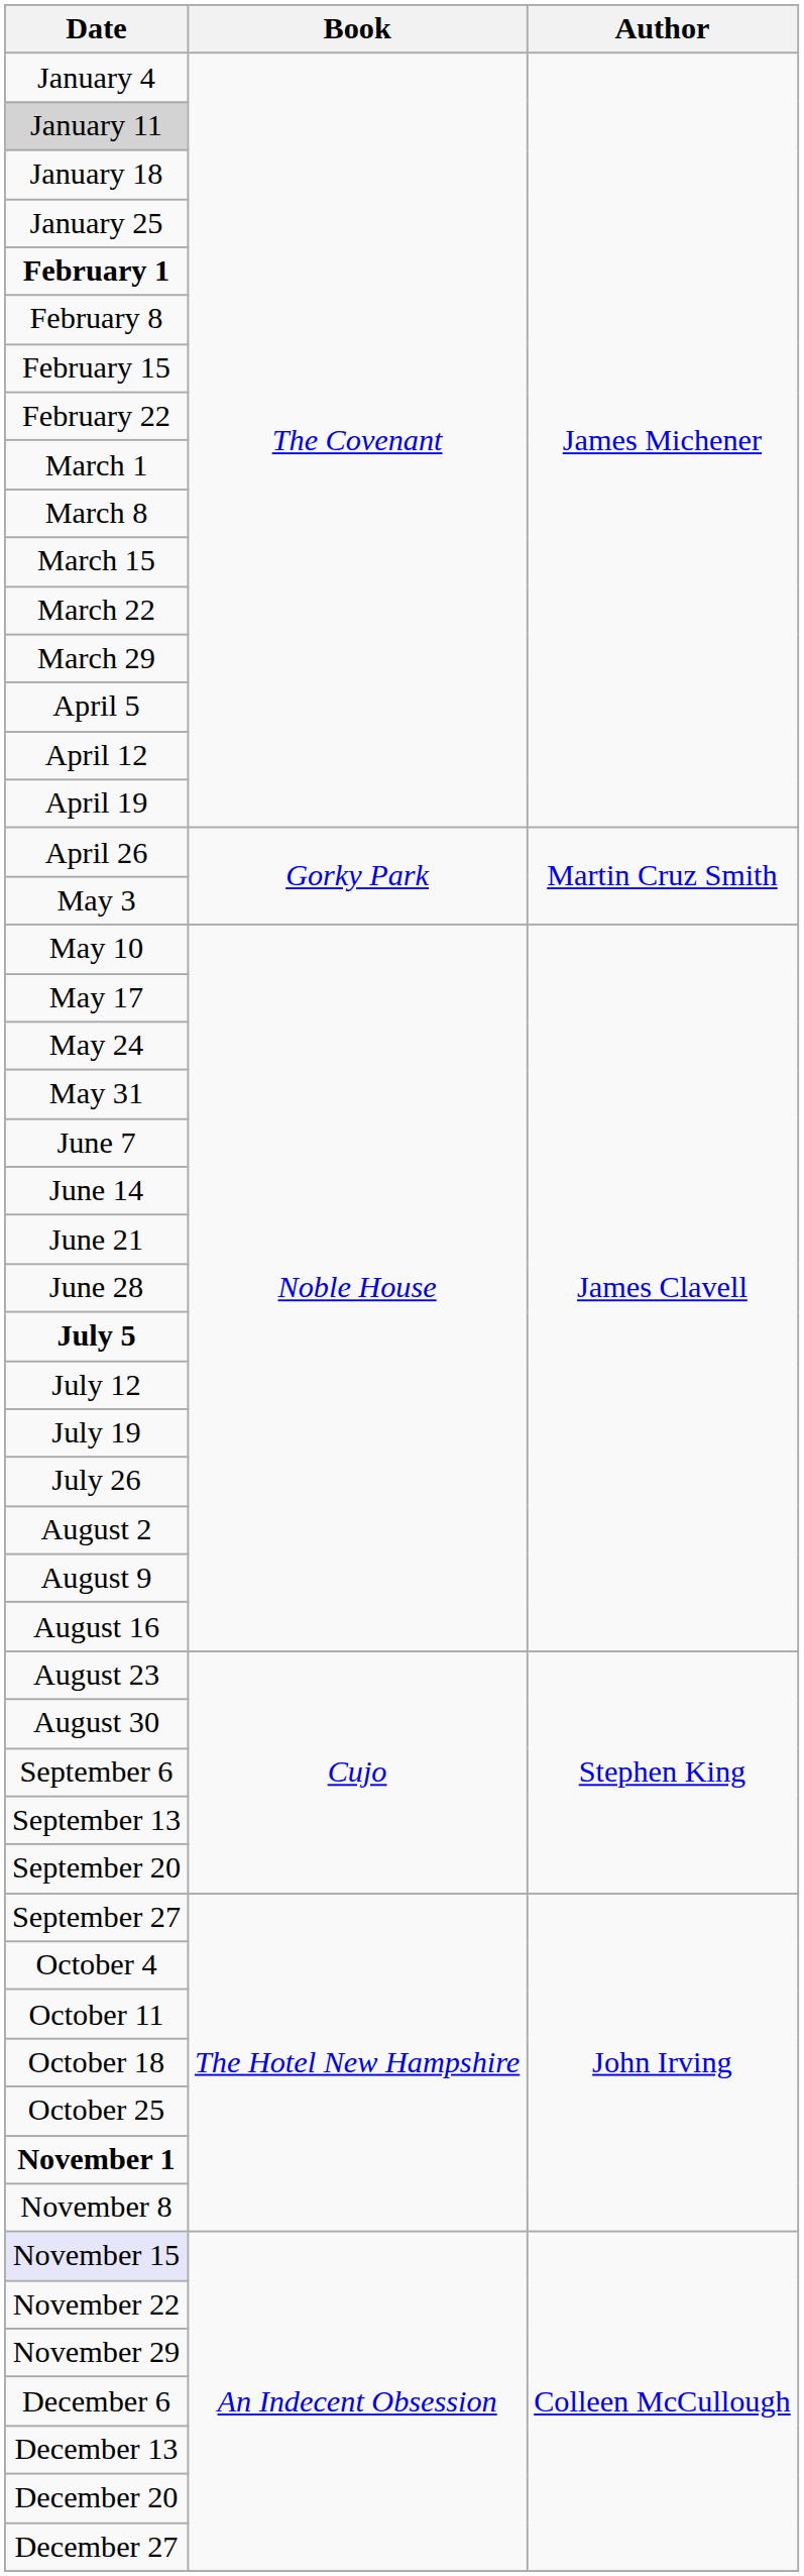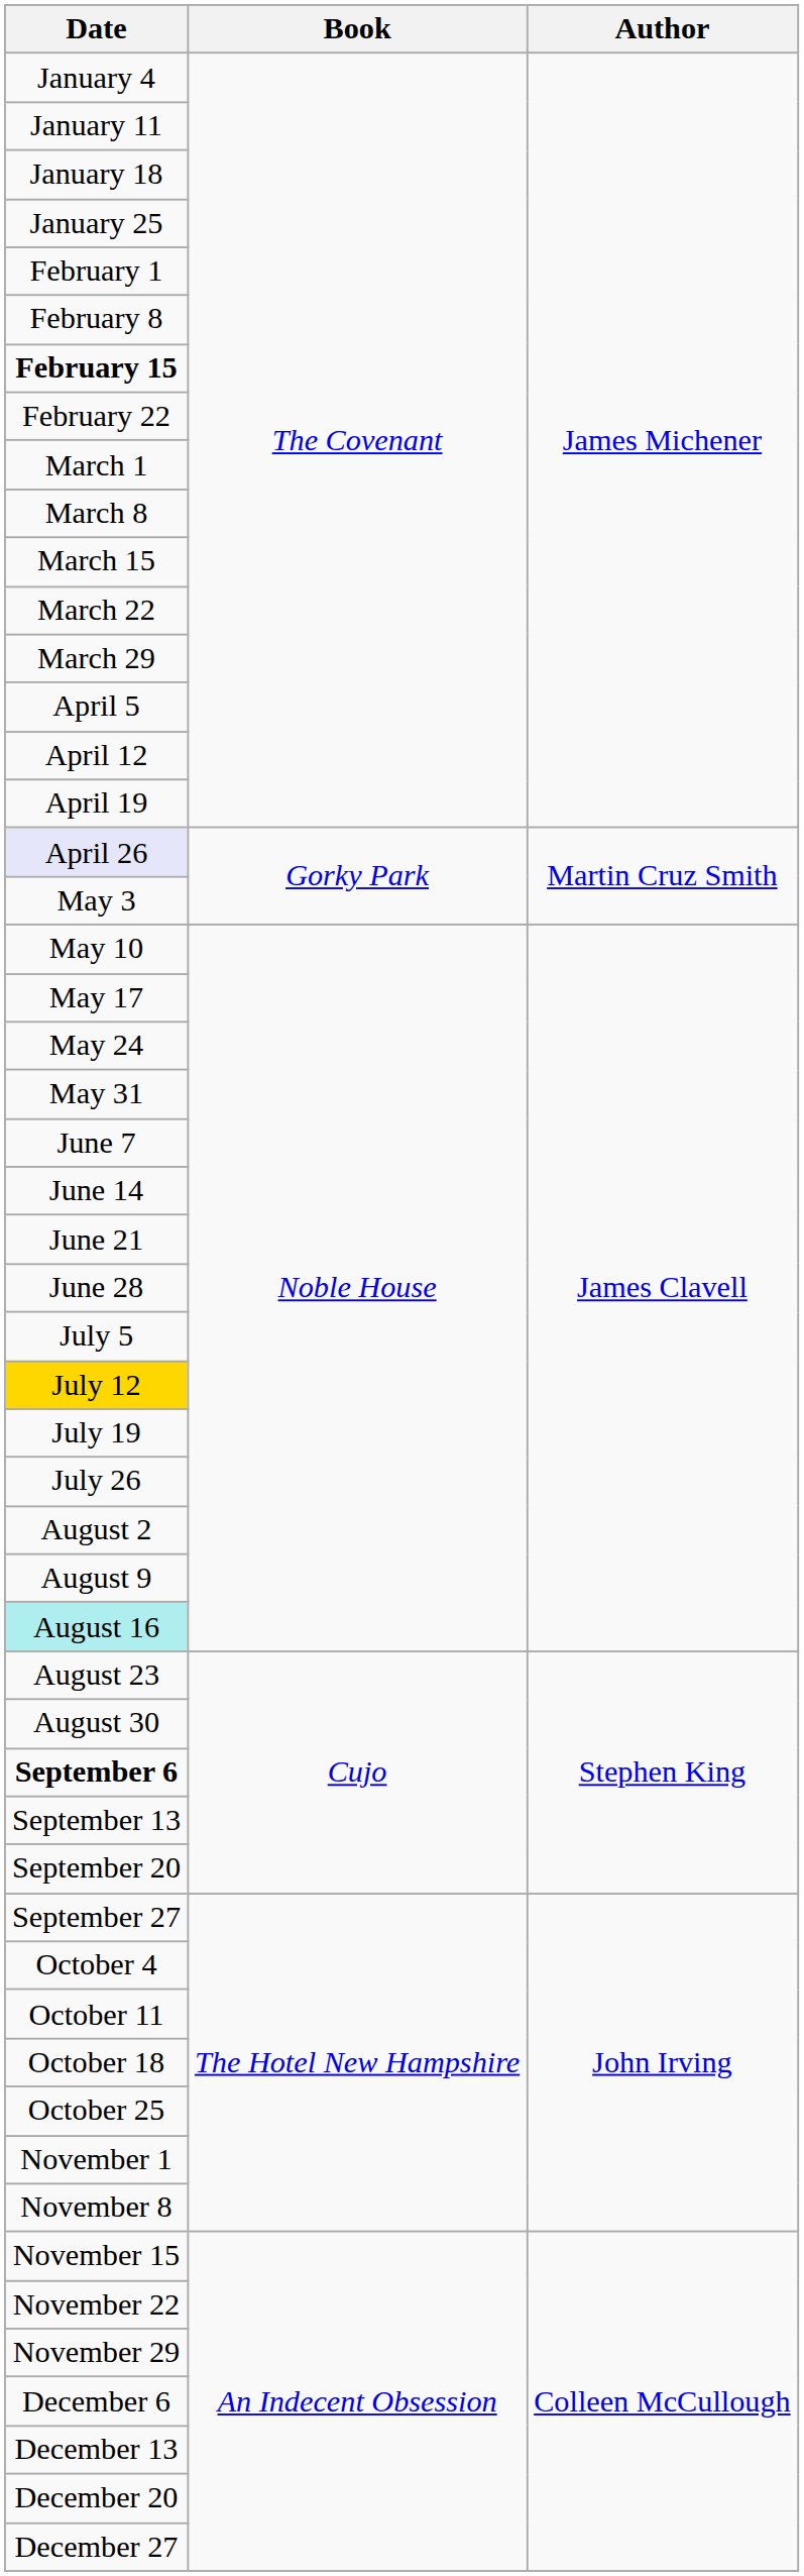January 11 | Date: lightgrey background -> no background
February 1 | Date: bold -> normal
February 15 | Date: normal -> bold
April 26 | Date: no background -> lavender background
July 5 | Date: bold -> normal
July 12 | Date: no background -> gold background
August 16 | Date: no background -> paleturquoise background
September 6 | Date: normal -> bold
November 1 | Date: bold -> normal
November 15 | Date: lavender background -> no background
